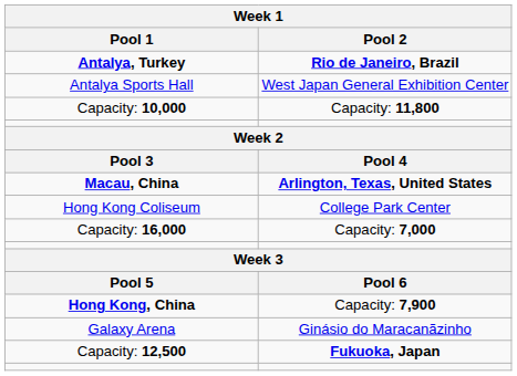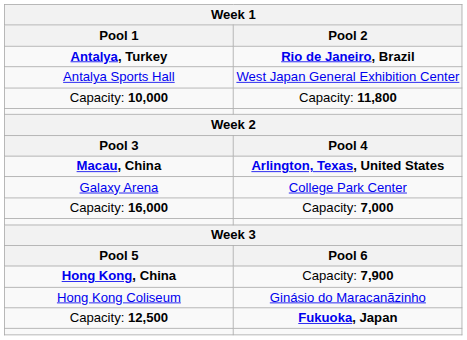row 10 | Pool 1: Hong Kong Coliseum -> Galaxy Arena
row 16 | Pool 1: Galaxy Arena -> Hong Kong Coliseum
